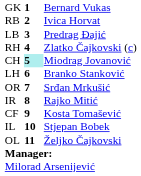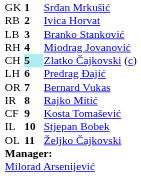GK | column 3: Bernard Vukas -> Srđan Mrkušić
LB | column 3: Predrag Đajić -> Branko Stanković
RH | column 3: Zlatko Čajkovski (c) -> Miodrag Jovanović
CH | column 3: Miodrag Jovanović -> Zlatko Čajkovski (c)
LH | column 3: Branko Stanković -> Predrag Đajić
OR | column 3: Srđan Mrkušić -> Bernard Vukas
